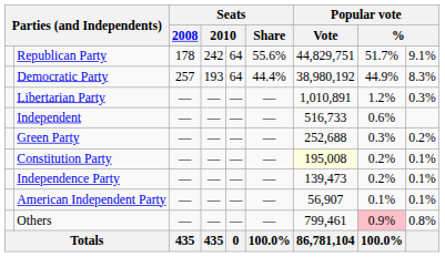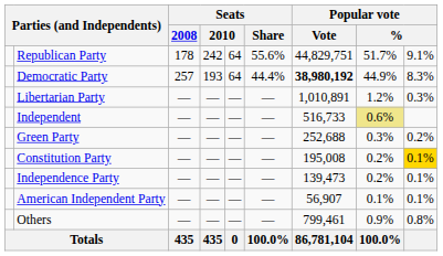Democratic Party | Popular vote / Vote: normal -> bold
Independent | column 8: no background -> khaki background
Constitution Party | Popular vote / Vote: lightyellow background -> no background
Constitution Party | column 9: no background -> gold background
Others | column 8: pink background -> no background
